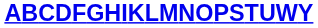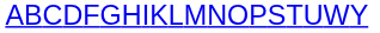row 1 | column 1: bold -> normal
